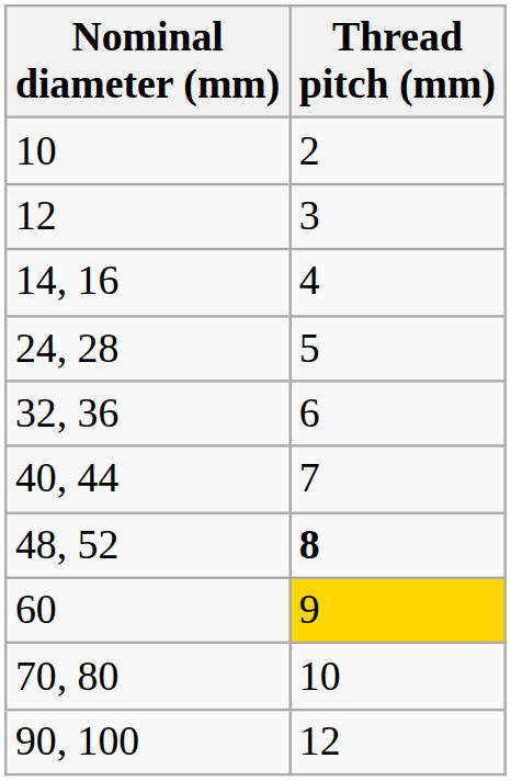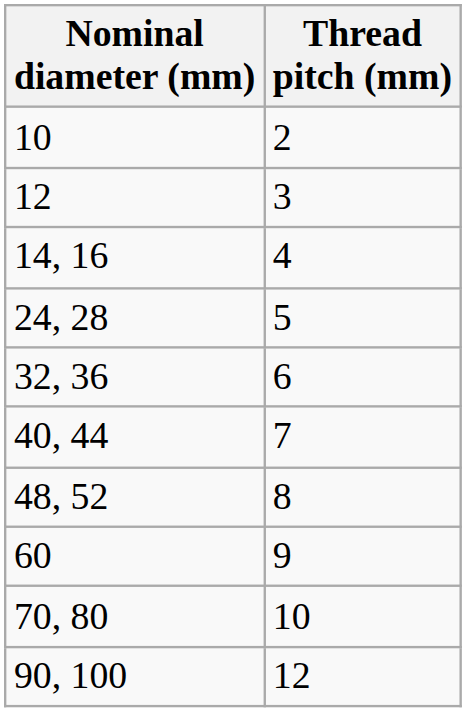48, 52 | Thread pitch (mm): bold -> normal
60 | Thread pitch (mm): gold background -> no background
